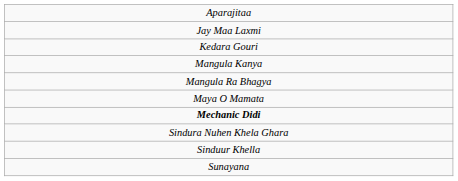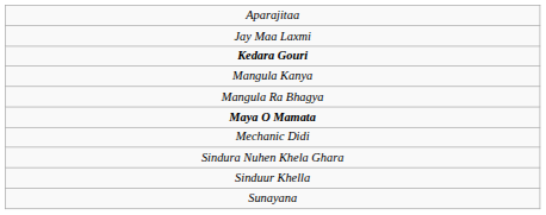row 3 | column 1: normal -> bold
row 6 | column 1: normal -> bold
row 7 | column 1: bold -> normal
